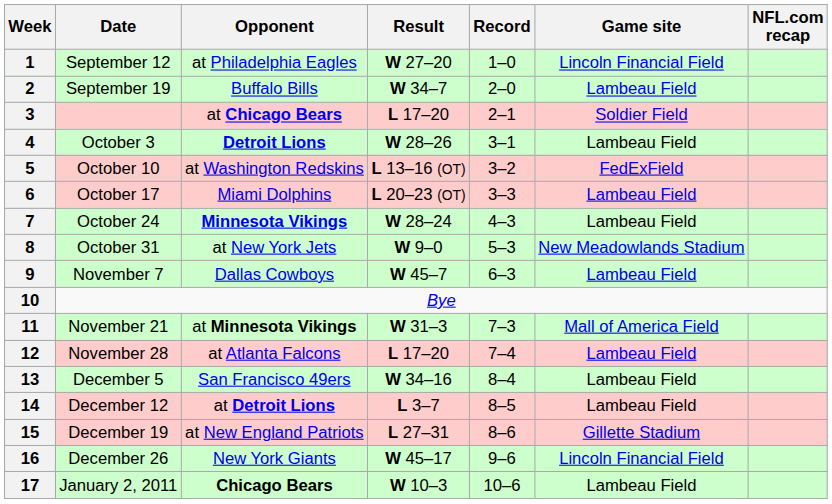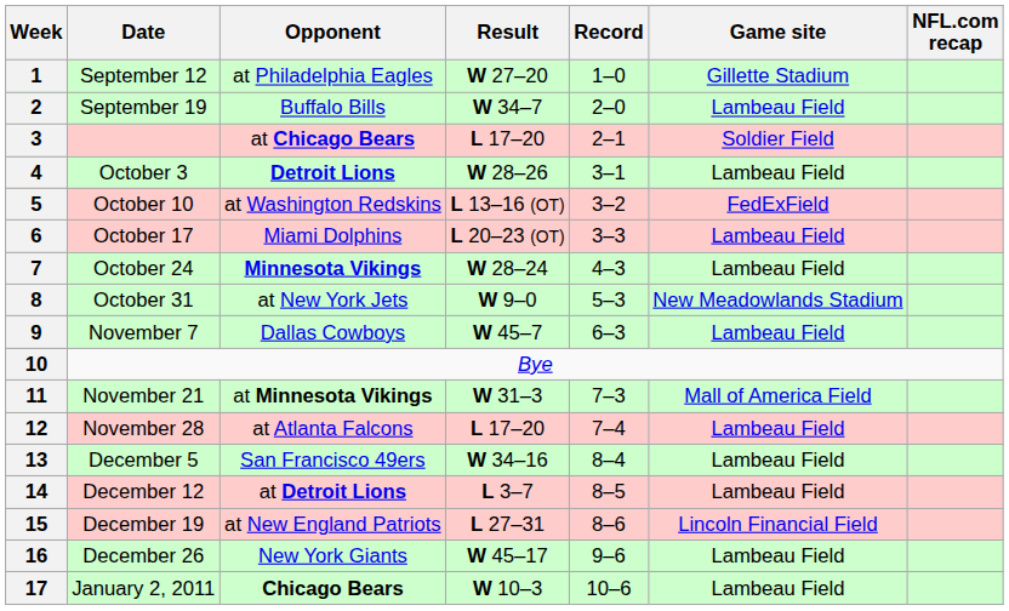1 | Game site: Lincoln Financial Field -> Gillette Stadium
15 | Game site: Gillette Stadium -> Lincoln Financial Field
16 | Game site: Lincoln Financial Field -> Lambeau Field
